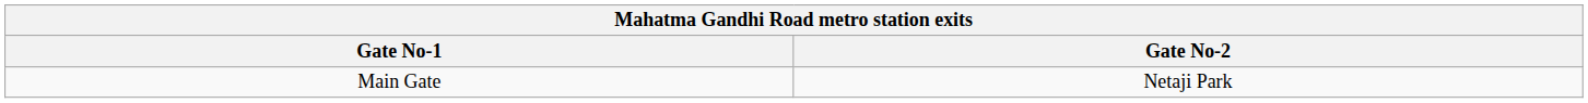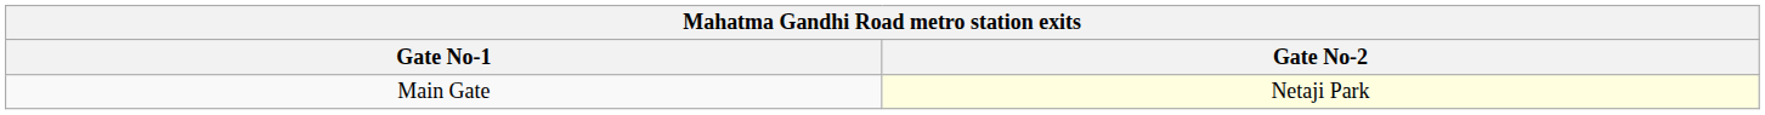Main Gate | Gate No-2: no background -> lightyellow background
